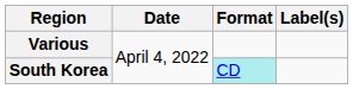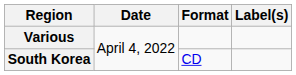South Korea | Format: paleturquoise background -> no background
